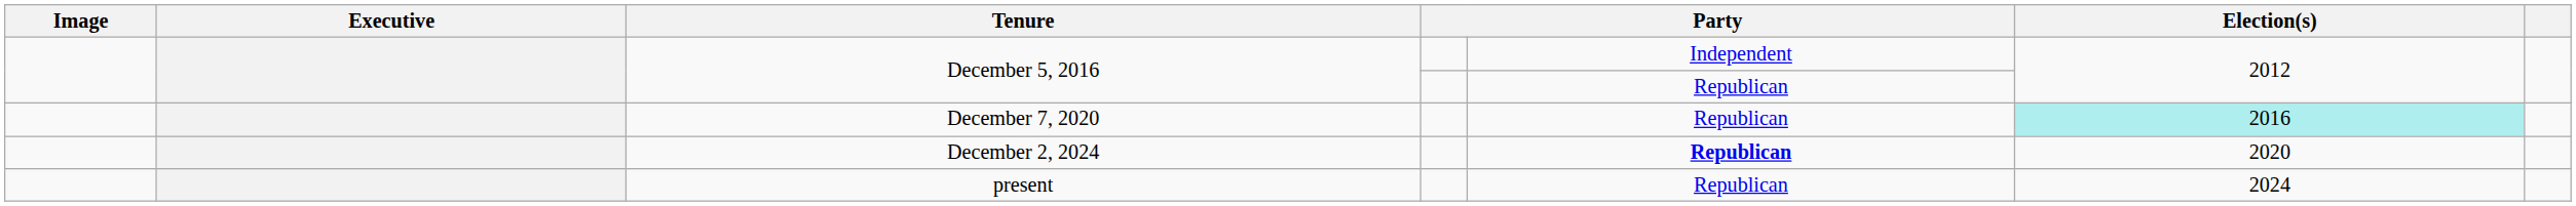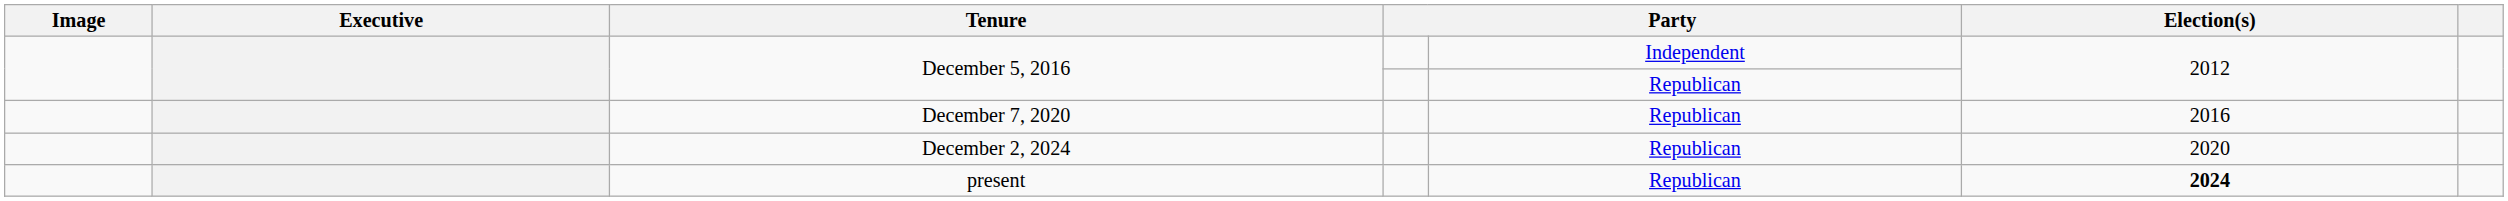December 7, 2020 | Election(s): paleturquoise background -> no background
December 2, 2024 | column 5: bold -> normal
present | Election(s): normal -> bold
